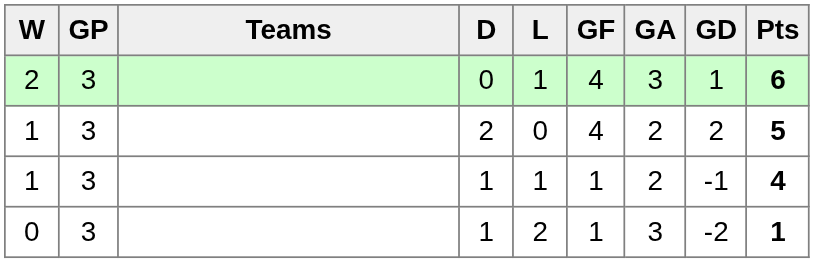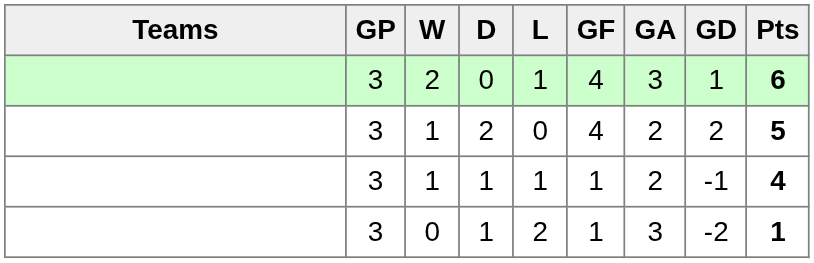columns swapped: Teams <-> W
